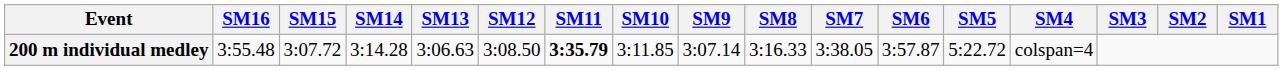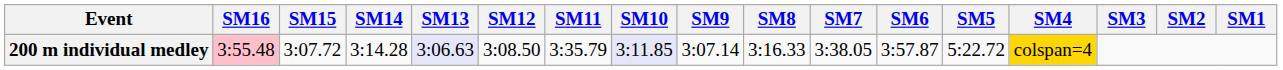200 m individual medley | SM16: no background -> pink background
200 m individual medley | SM13: no background -> lavender background
200 m individual medley | SM11: bold -> normal
200 m individual medley | SM10: no background -> lavender background
200 m individual medley | SM4: no background -> gold background
